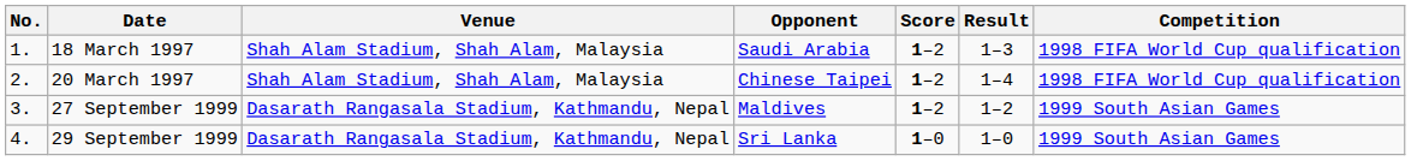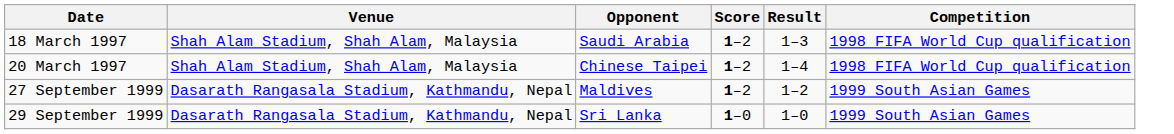- column: No. | 1. | 2. | 3. | 4.
